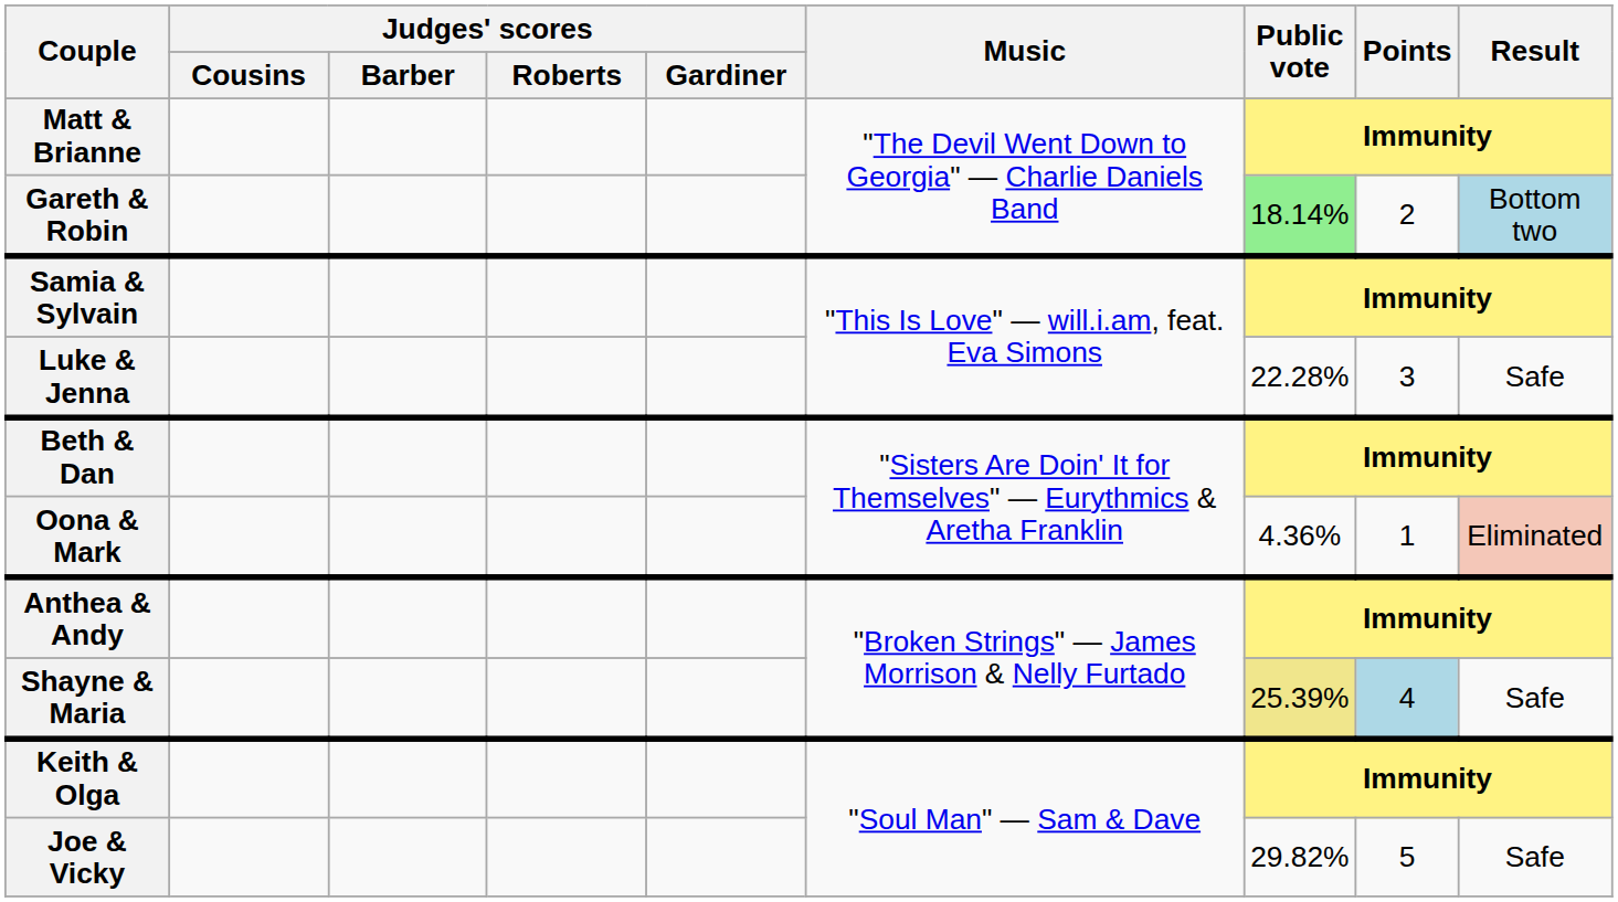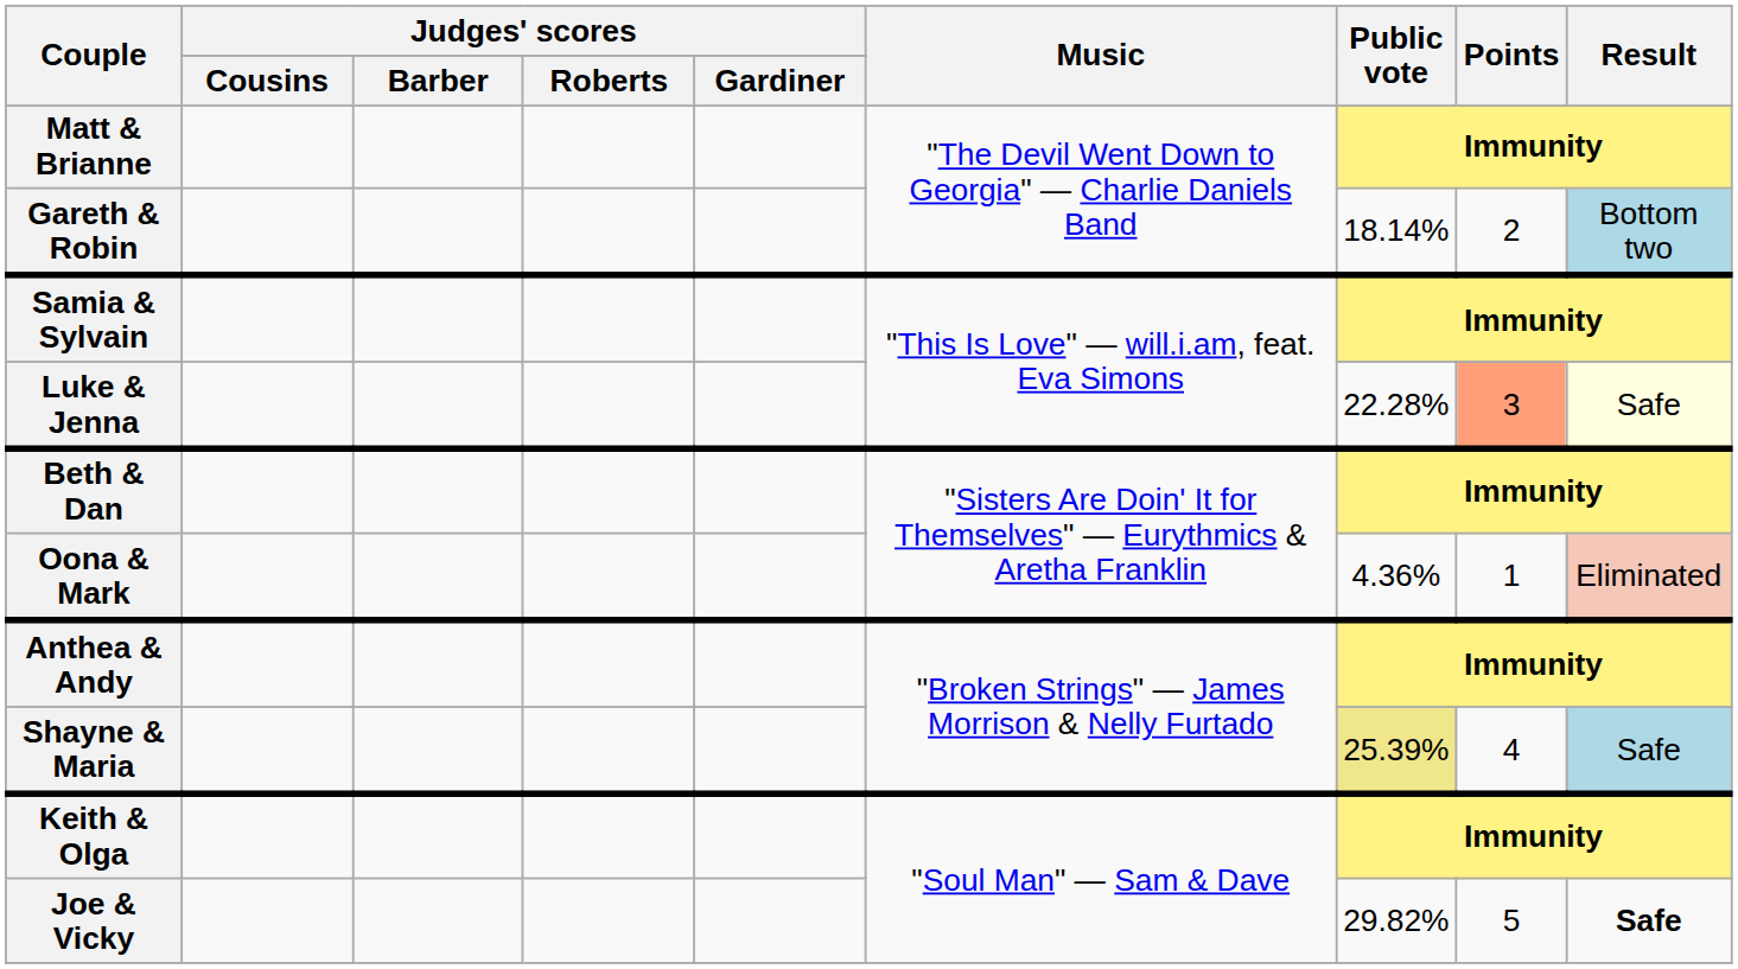Gareth & Robin | Public vote: lightgreen background -> no background
Luke & Jenna | Points: no background -> lightsalmon background
Luke & Jenna | Result: no background -> lightyellow background
Shayne & Maria | Points: lightblue background -> no background
Shayne & Maria | Result: no background -> lightblue background
Joe & Vicky | Result: normal -> bold
